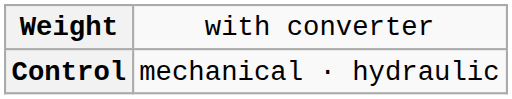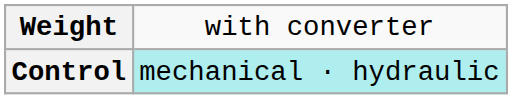Control | column 2: no background -> paleturquoise background
